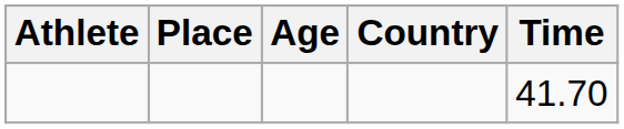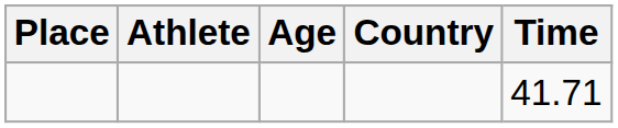columns swapped: Place <-> Athlete
row 2 | Time: 41.70 -> 41.71
